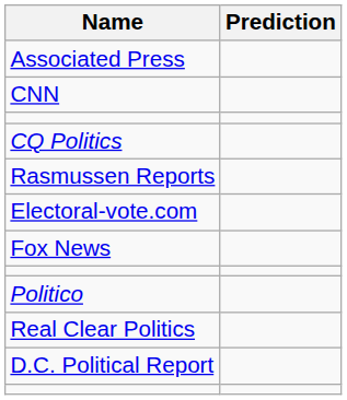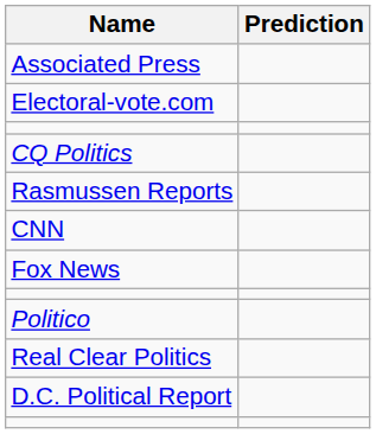row 3 | Name: CNN -> Electoral-vote.com
row 7 | Name: Electoral-vote.com -> CNN
